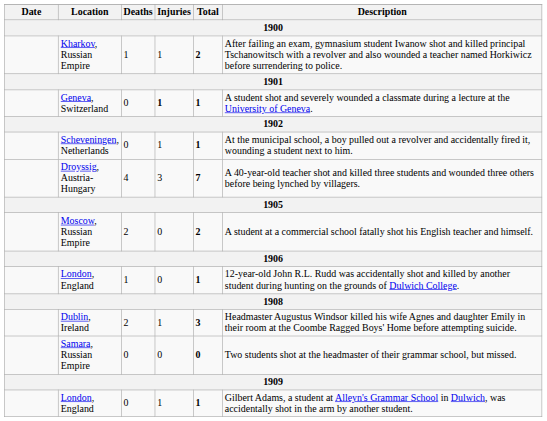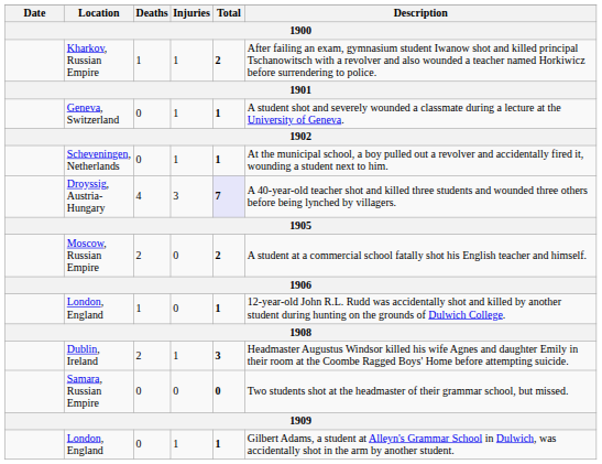Geneva, Switzerland | Injuries: bold -> normal
Droyssig, Austria-Hungary | Total: no background -> lavender background
